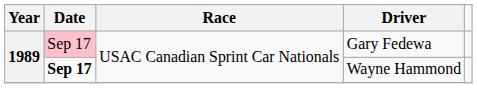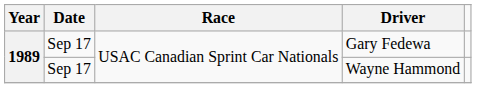Gary Fedewa | Date: pink background -> no background
Wayne Hammond | Date: bold -> normal
